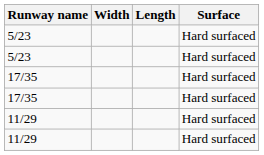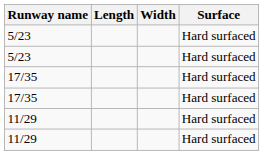columns swapped: Length <-> Width
